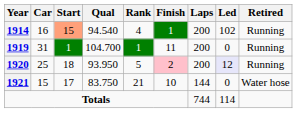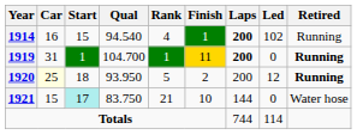1914 | Start: lightsalmon background -> no background
1914 | Laps: normal -> bold
1919 | Finish: no background -> gold background
1919 | Laps: normal -> bold
1919 | Retired: normal -> bold
1920 | Car: no background -> lightyellow background
1920 | Finish: pink background -> no background
1920 | Led: lavender background -> no background
1920 | Retired: normal -> bold
1921 | Start: no background -> paleturquoise background
